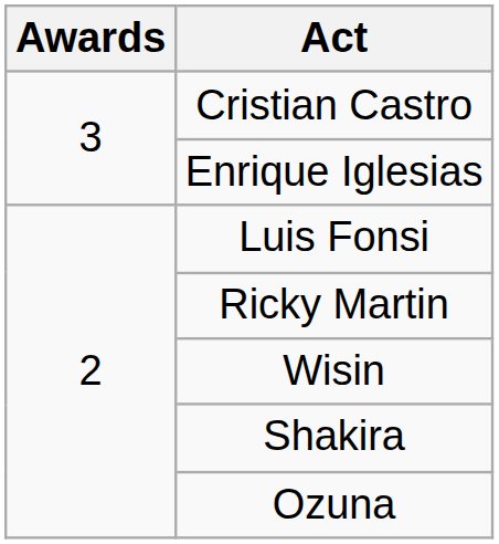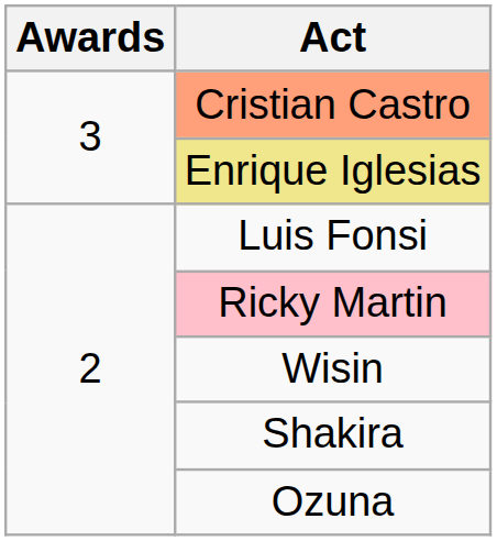Cristian Castro | Act: no background -> lightsalmon background
Enrique Iglesias | Act: no background -> khaki background
Ricky Martin | Act: no background -> pink background
